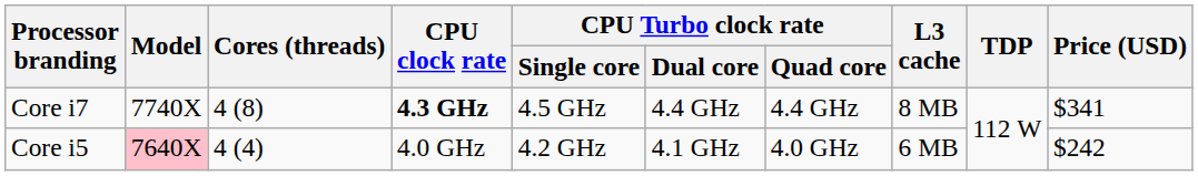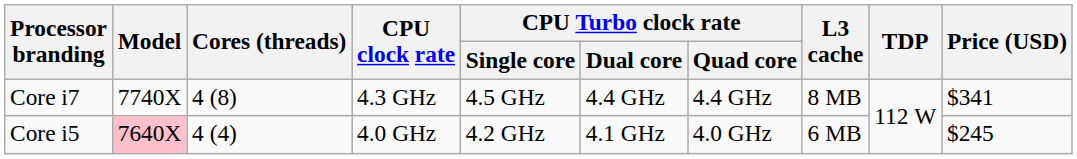Core i7 | CPU clock rate: bold -> normal
Core i5 | Price (USD): $242 -> $245
